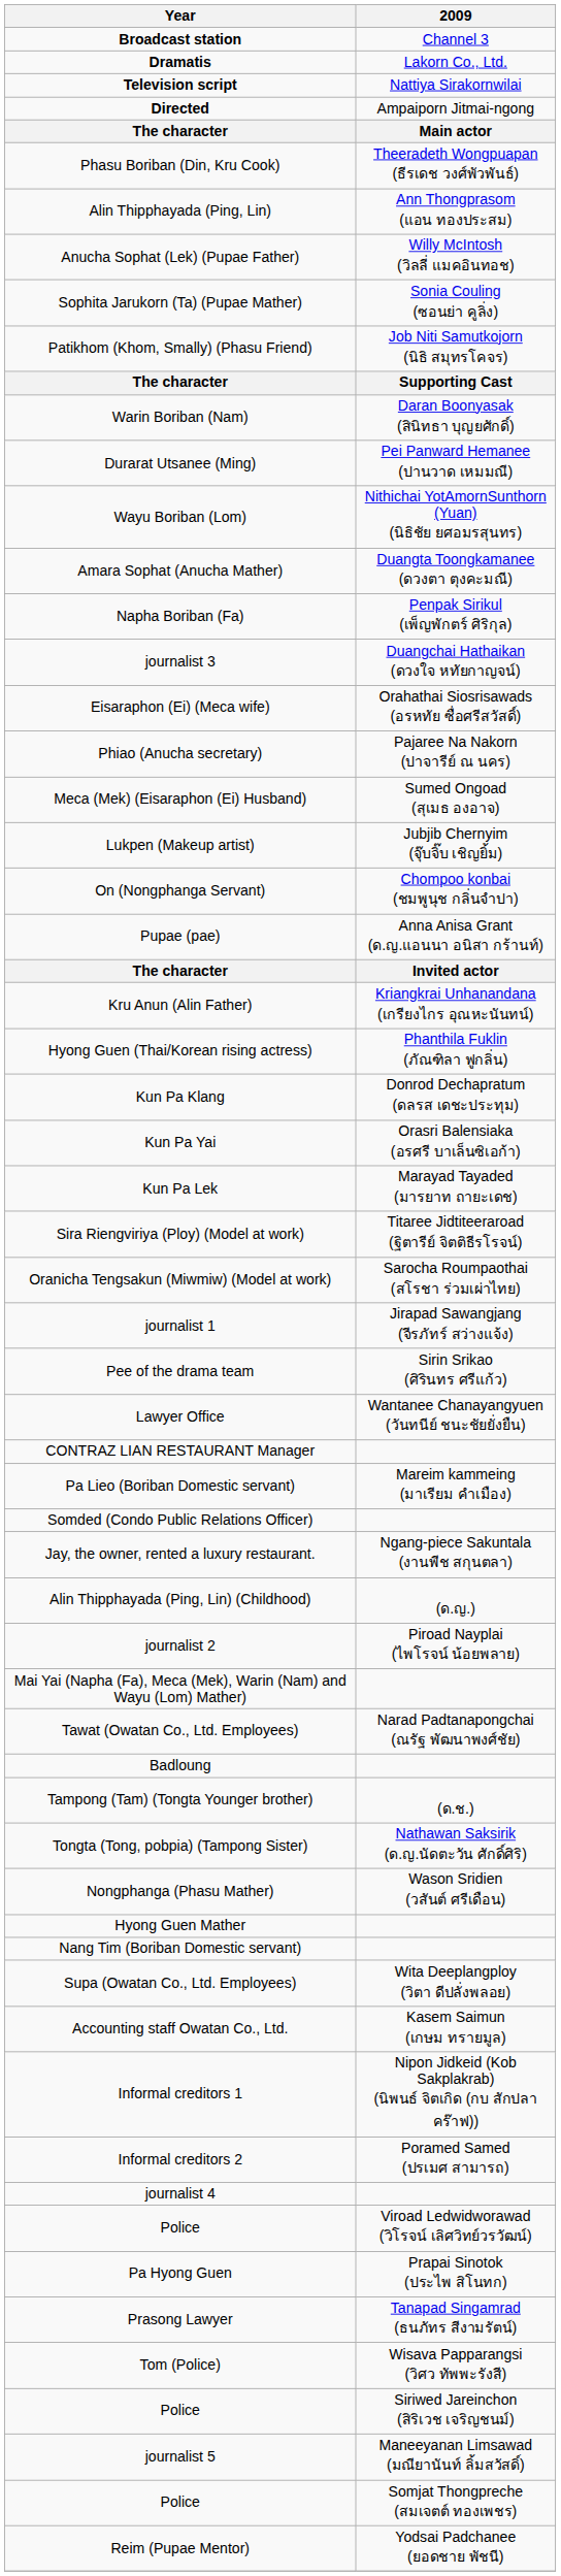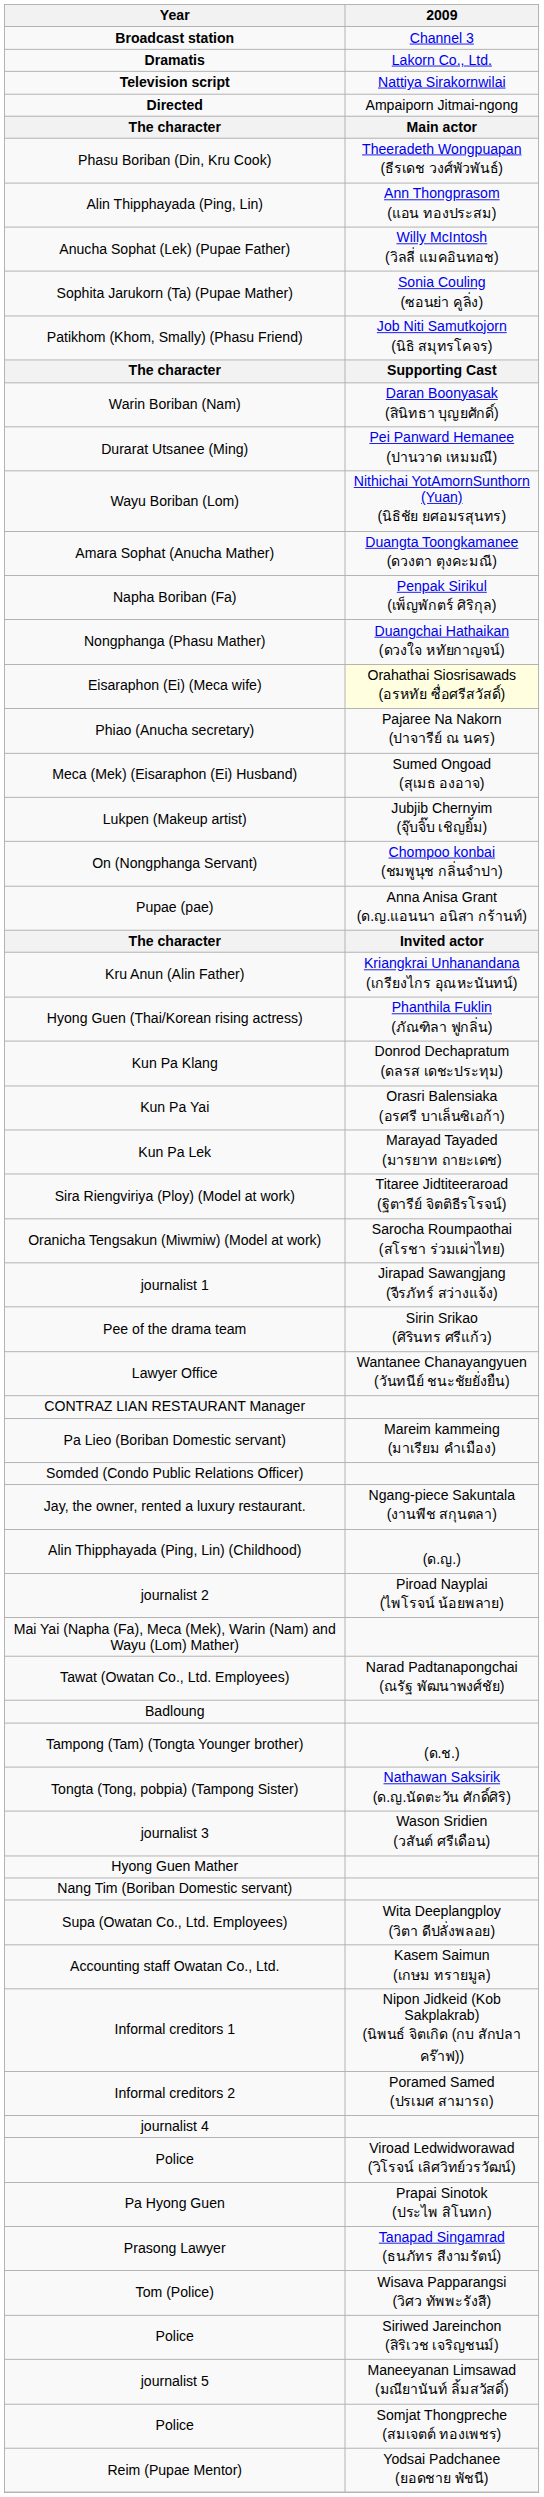row 18 | Year: journalist 3 -> Nongphanga (Phasu Mather)
row 19 | 2009: no background -> lightyellow background
row 47 | Year: Nongphanga (Phasu Mather) -> journalist 3
